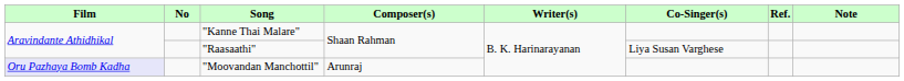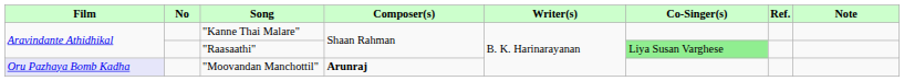"Raasaathi" | Co-Singer(s): no background -> lightgreen background
"Moovandan Manchottil" | Composer(s): normal -> bold
